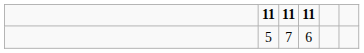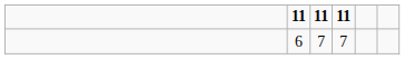row 2 | column 2: 5 -> 6
row 2 | column 4: 6 -> 7
